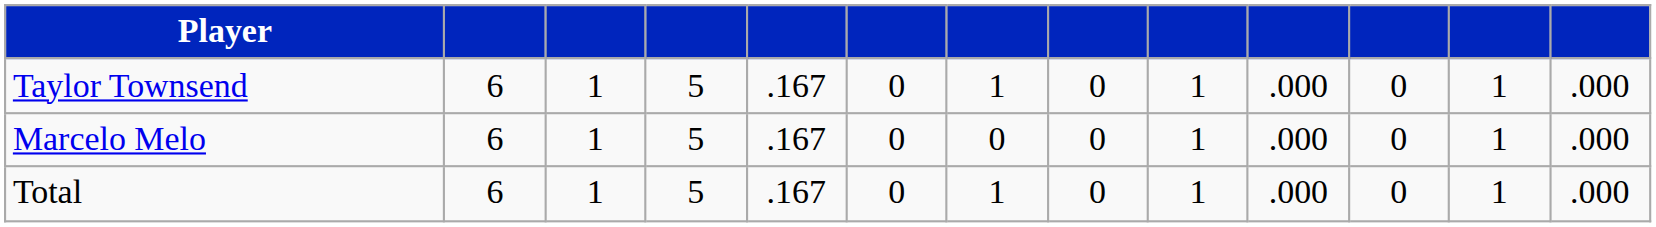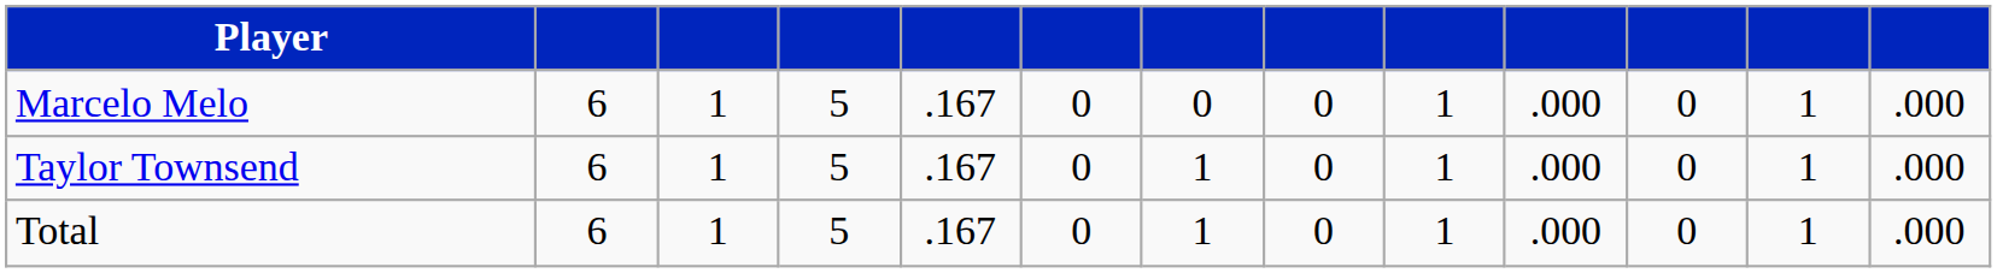rows swapped: Marcelo Melo <-> Taylor Townsend
